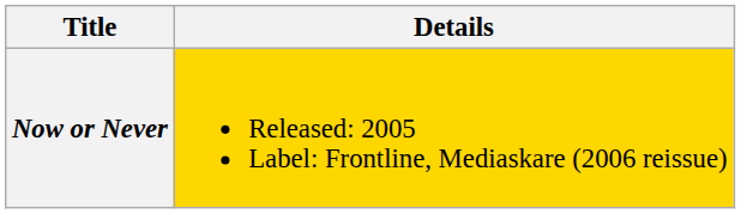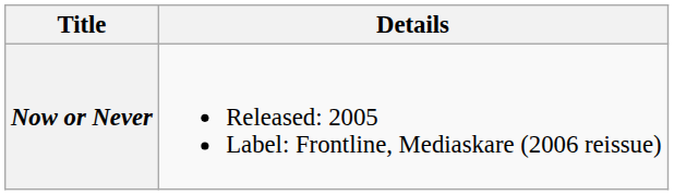Now or Never | Details: gold background -> no background
